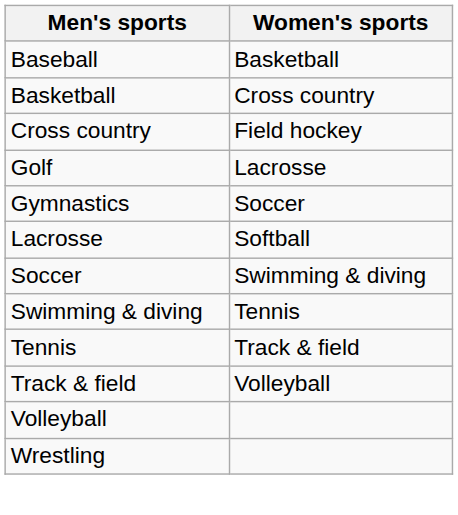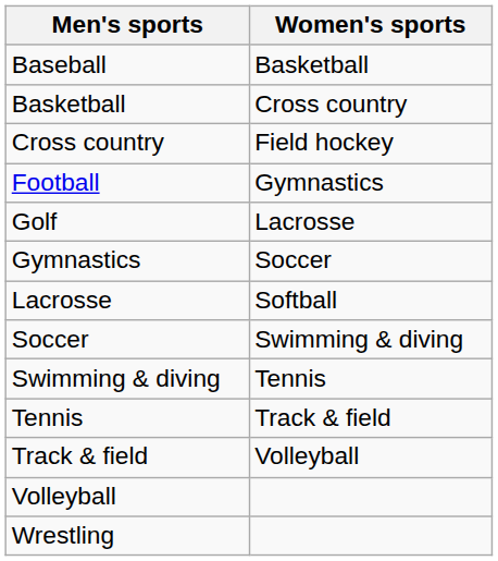+ row: Football | Gymnastics
